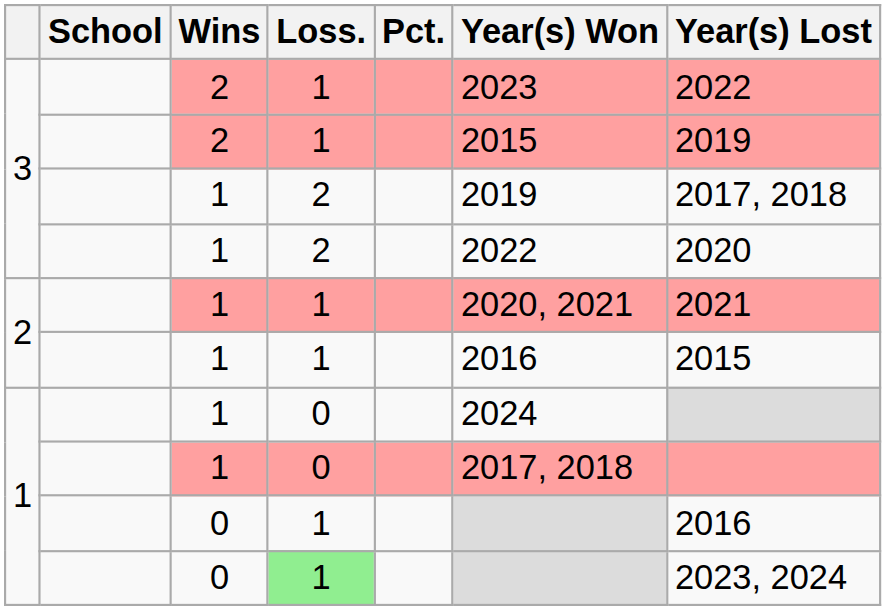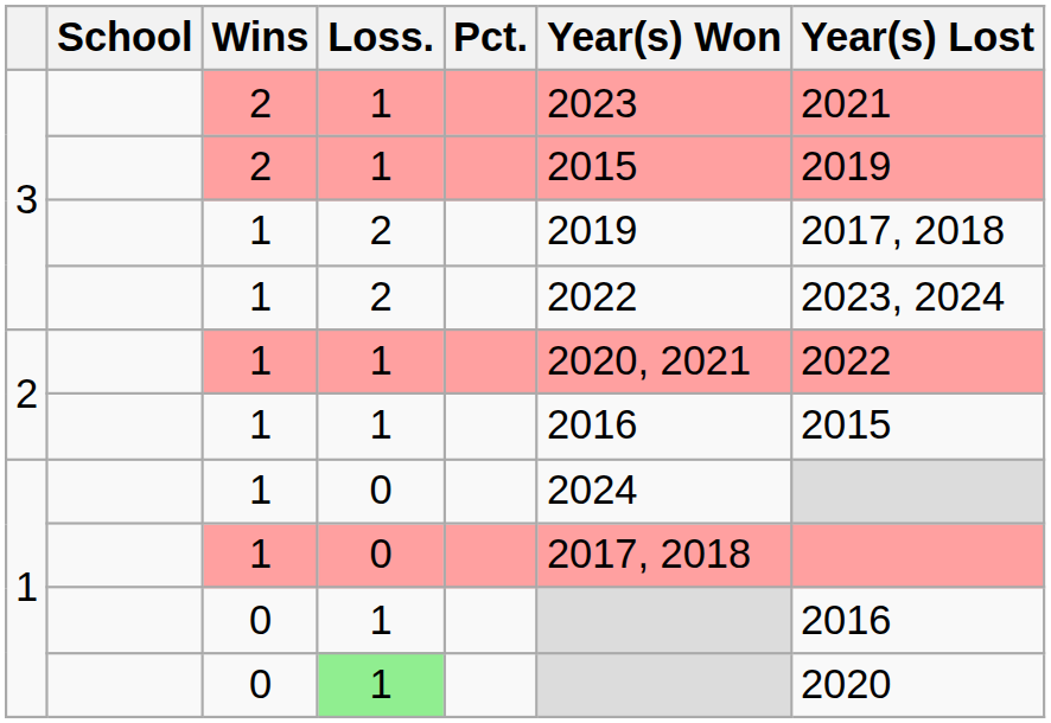row 2 | Year(s) Lost: 2022 -> 2021
row 5 | Year(s) Lost: 2020 -> 2023, 2024
row 6 | Year(s) Lost: 2021 -> 2022
row 11 | Year(s) Lost: 2023, 2024 -> 2020
